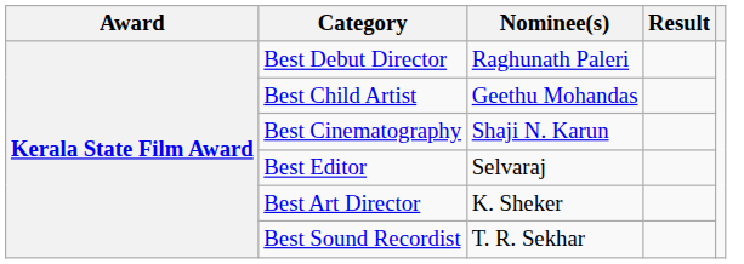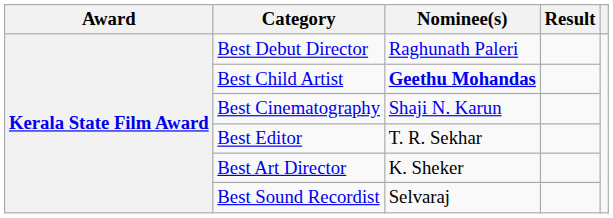Best Child Artist | Nominee(s): normal -> bold
Best Editor | Nominee(s): Selvaraj -> T. R. Sekhar
Best Sound Recordist | Nominee(s): T. R. Sekhar -> Selvaraj
